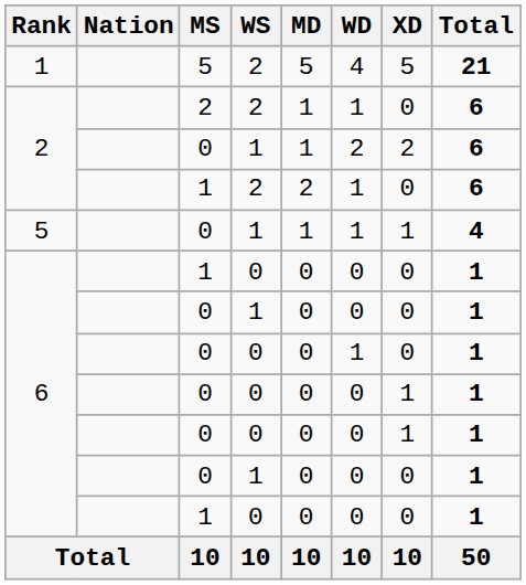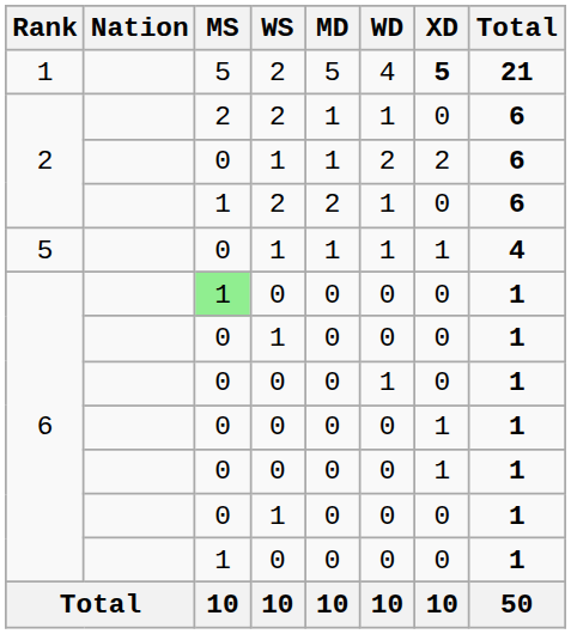row 2 | XD: normal -> bold
row 7 | MS: no background -> lightgreen background
